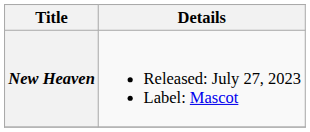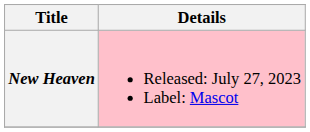New Heaven | Details: no background -> pink background
